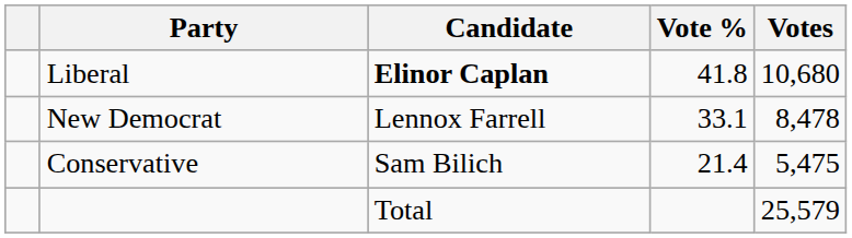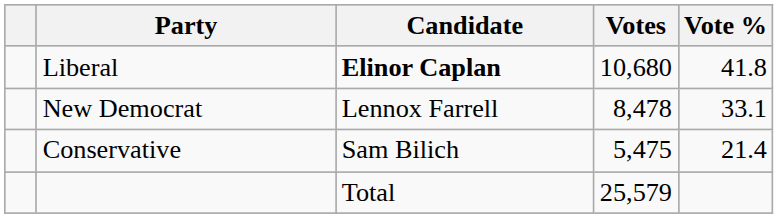columns swapped: Votes <-> Vote %
